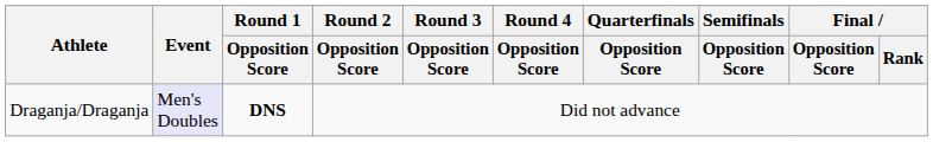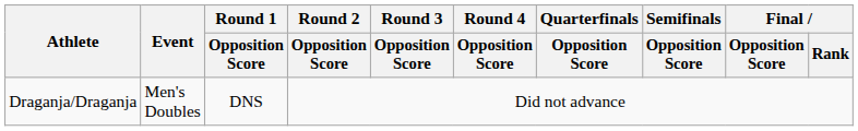Draganja/Draganja | Event: lavender background -> no background
Draganja/Draganja | Round 1 / Opposition Score: bold -> normal
